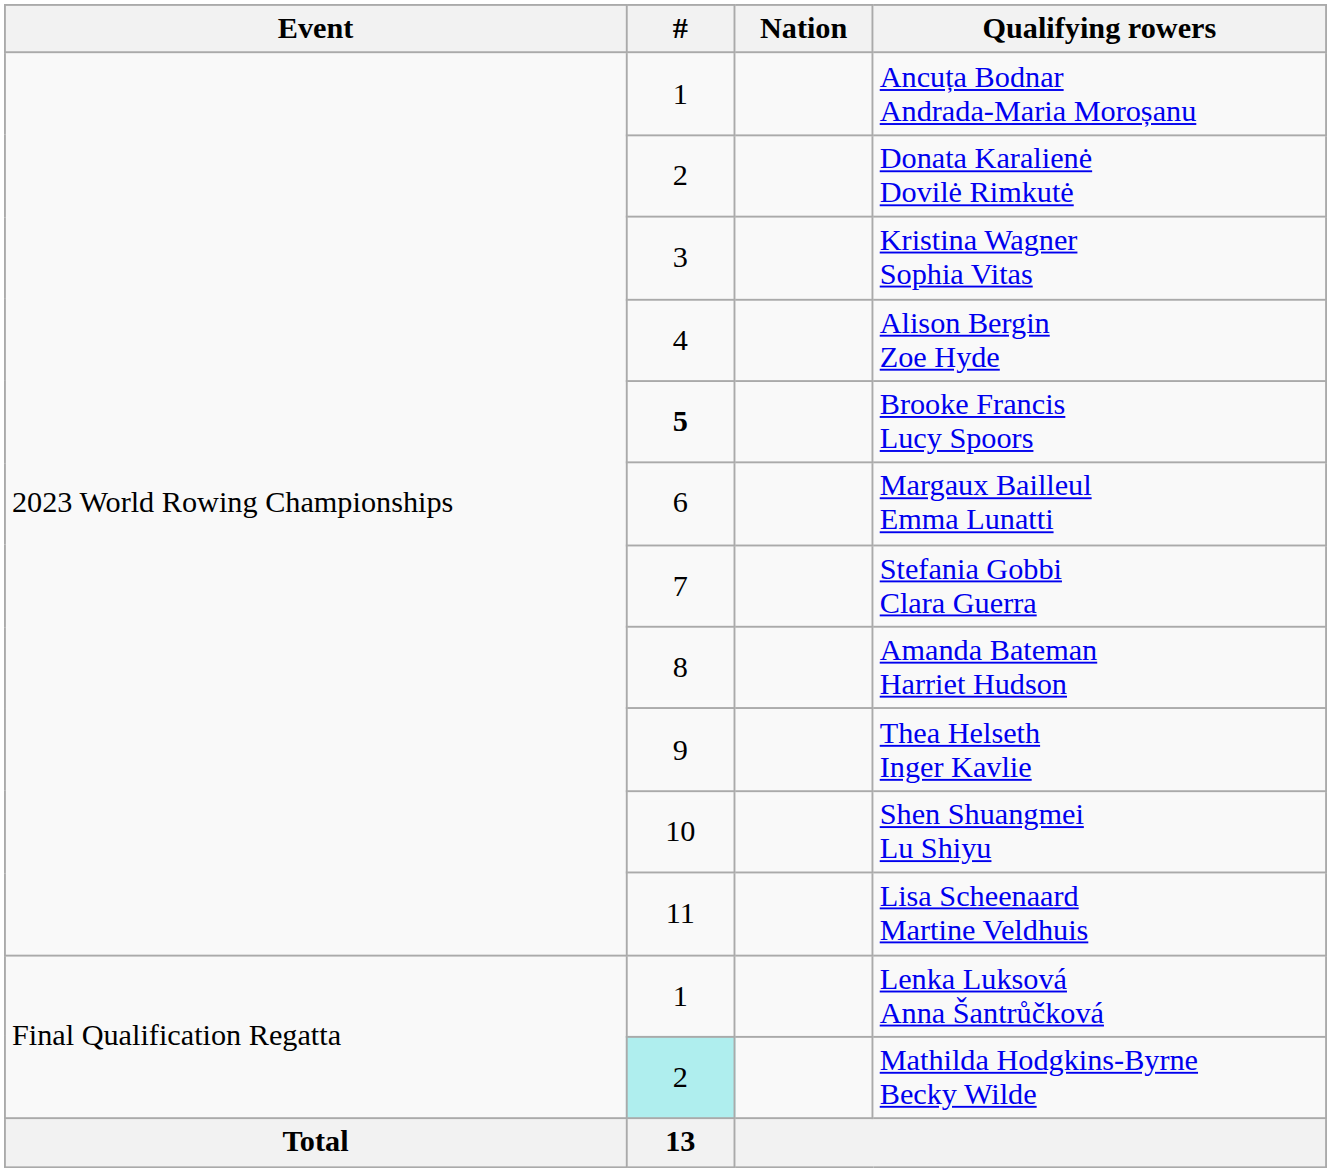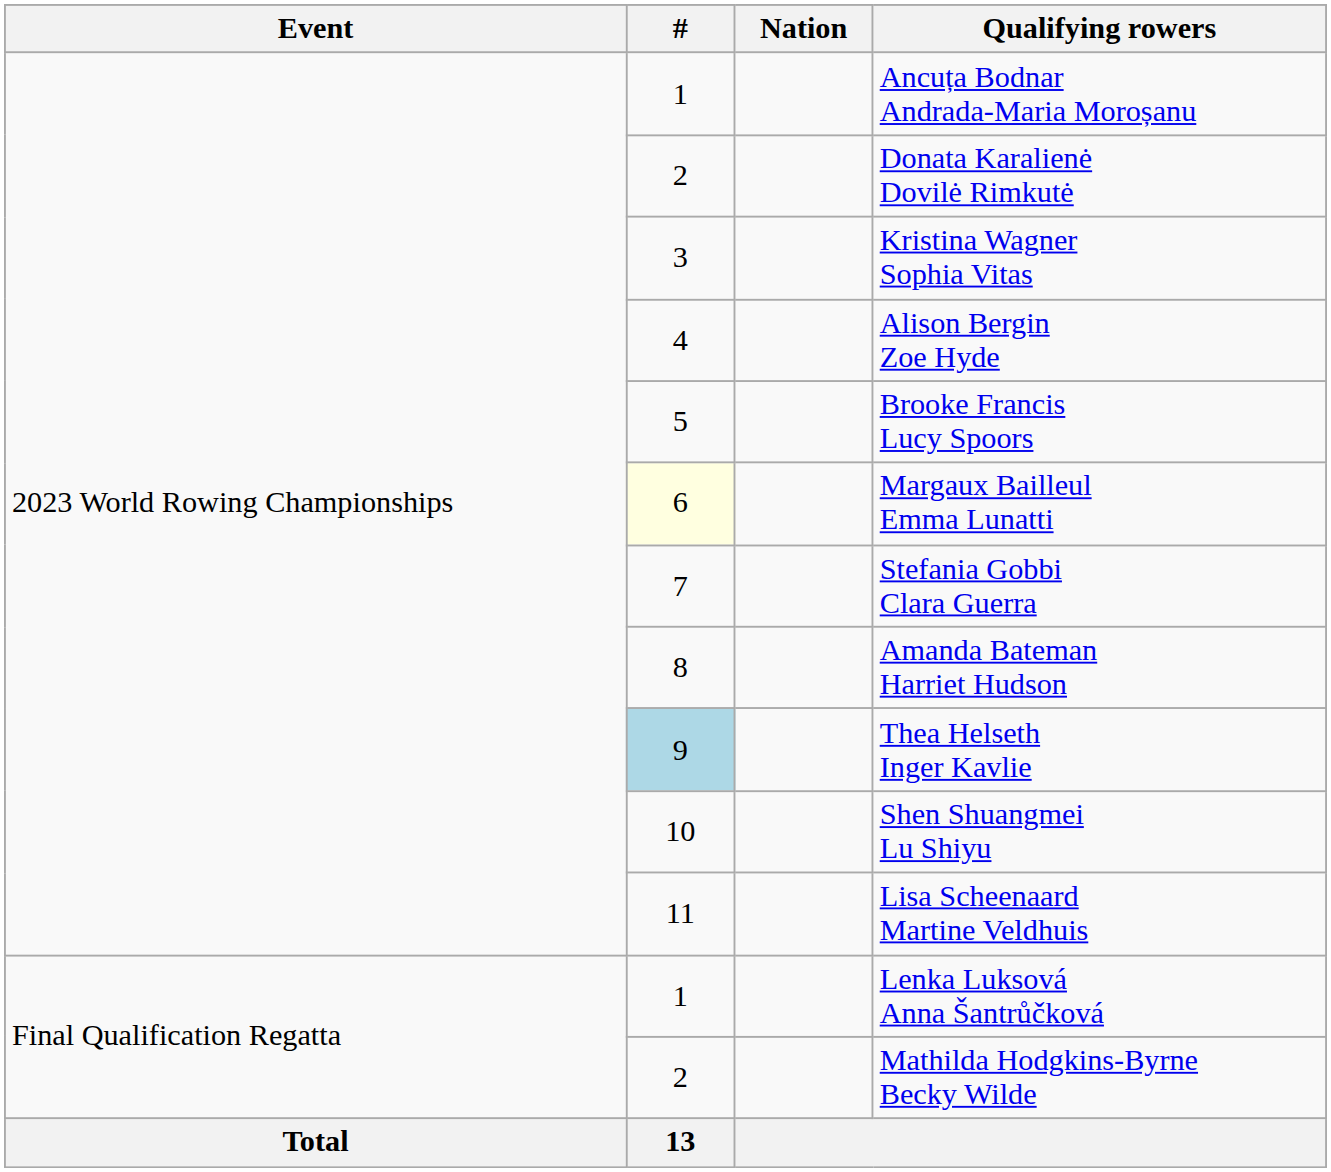Brooke Francis Lucy Spoors | #: bold -> normal
Margaux Bailleul Emma Lunatti | #: no background -> lightyellow background
Thea Helseth Inger Kavlie | #: no background -> lightblue background
Mathilda Hodgkins-Byrne Becky Wilde | #: paleturquoise background -> no background
